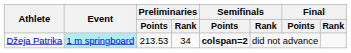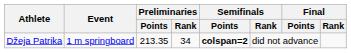Džeja Patrika | Event: paleturquoise background -> no background
Džeja Patrika | Preliminaries / Points: 213.53 -> 213.35
